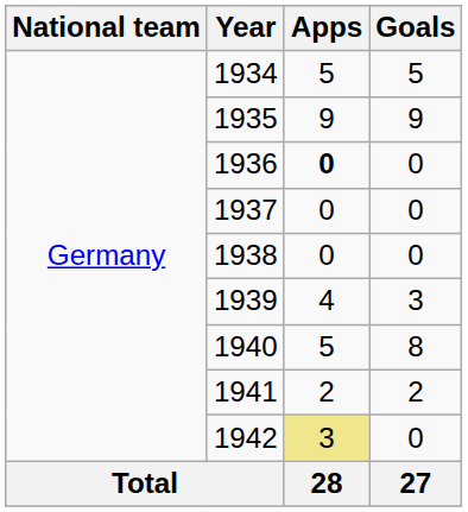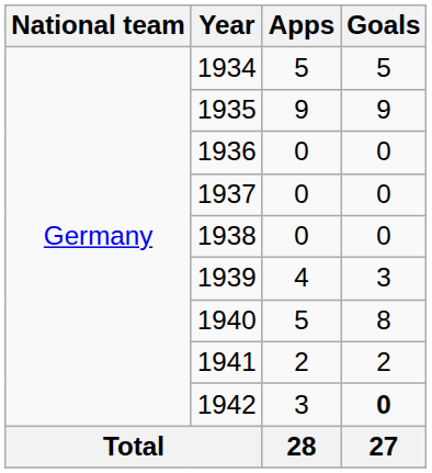1936 | Apps: bold -> normal
1942 | Apps: khaki background -> no background
1942 | Goals: normal -> bold
